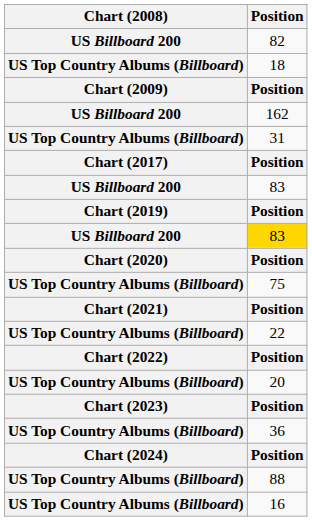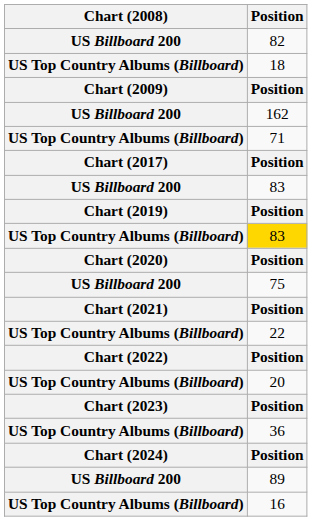row 6 | Position: 31 -> 71
row 10 | Chart (2008): US Billboard 200 -> US Top Country Albums (Billboard)
row 12 | Chart (2008): US Top Country Albums (Billboard) -> US Billboard 200
row 20 | Chart (2008): US Top Country Albums (Billboard) -> US Billboard 200
row 20 | Position: 88 -> 89
